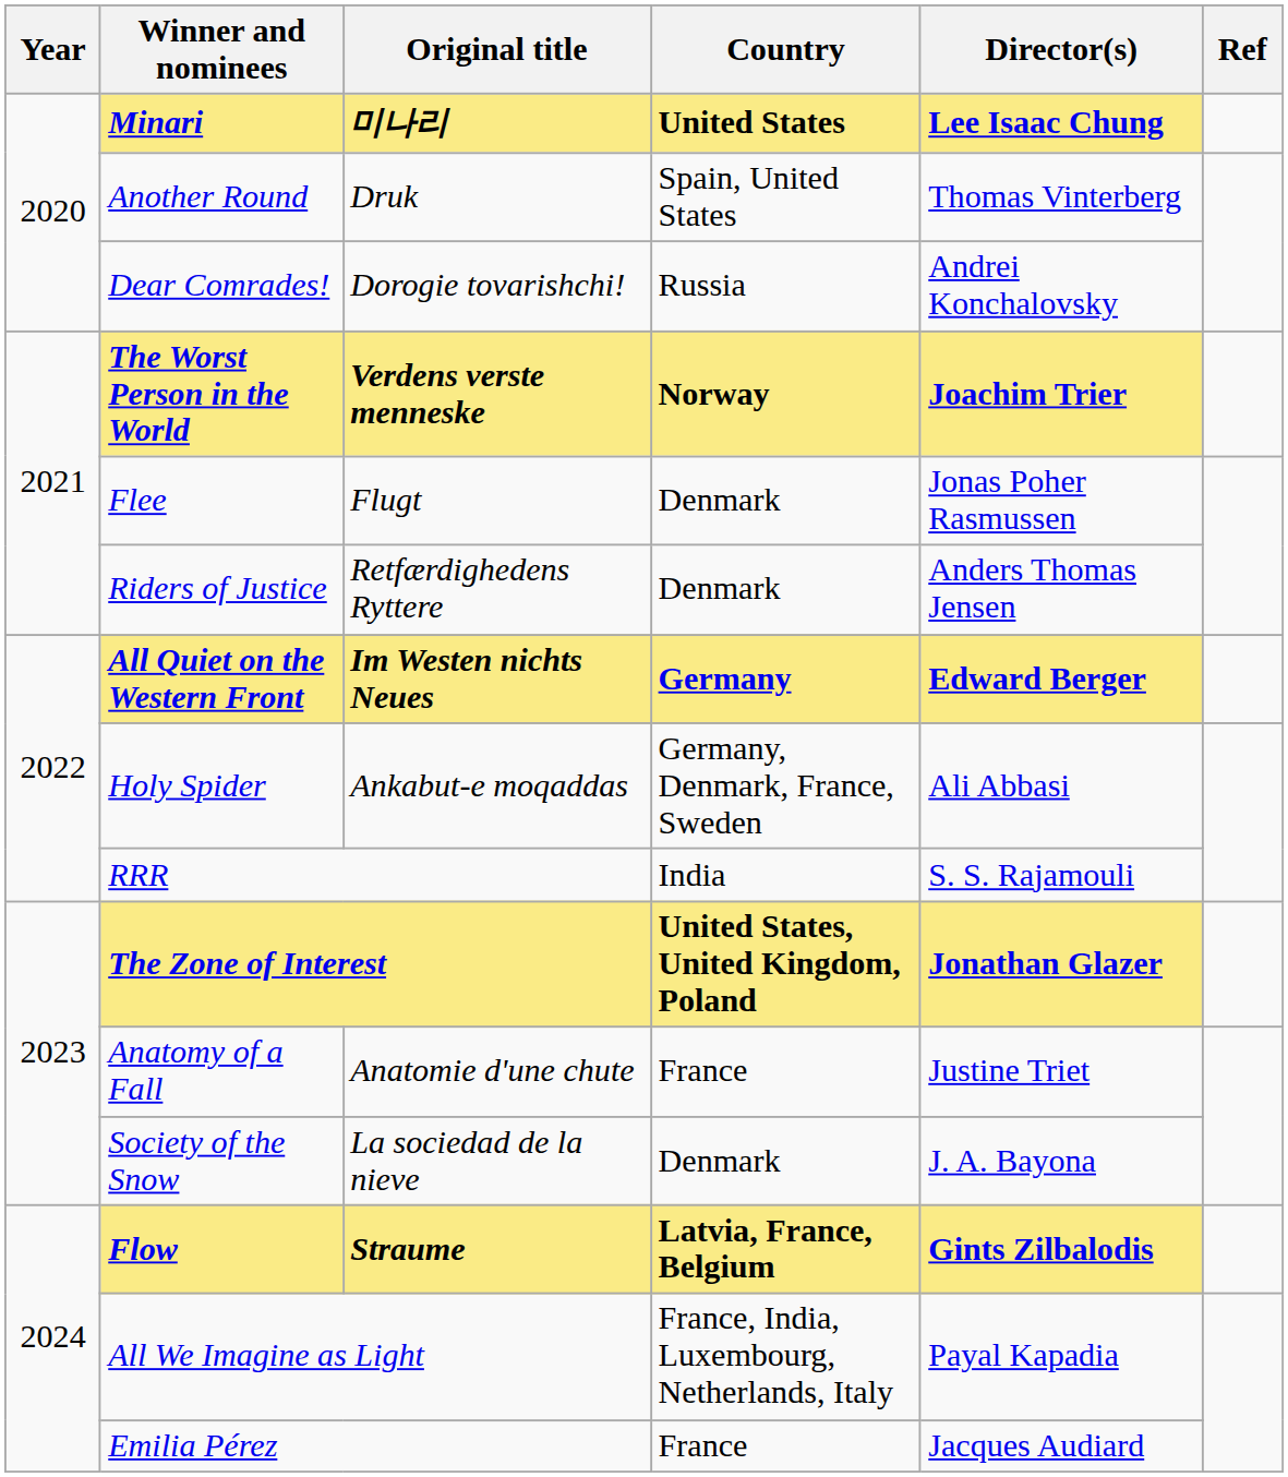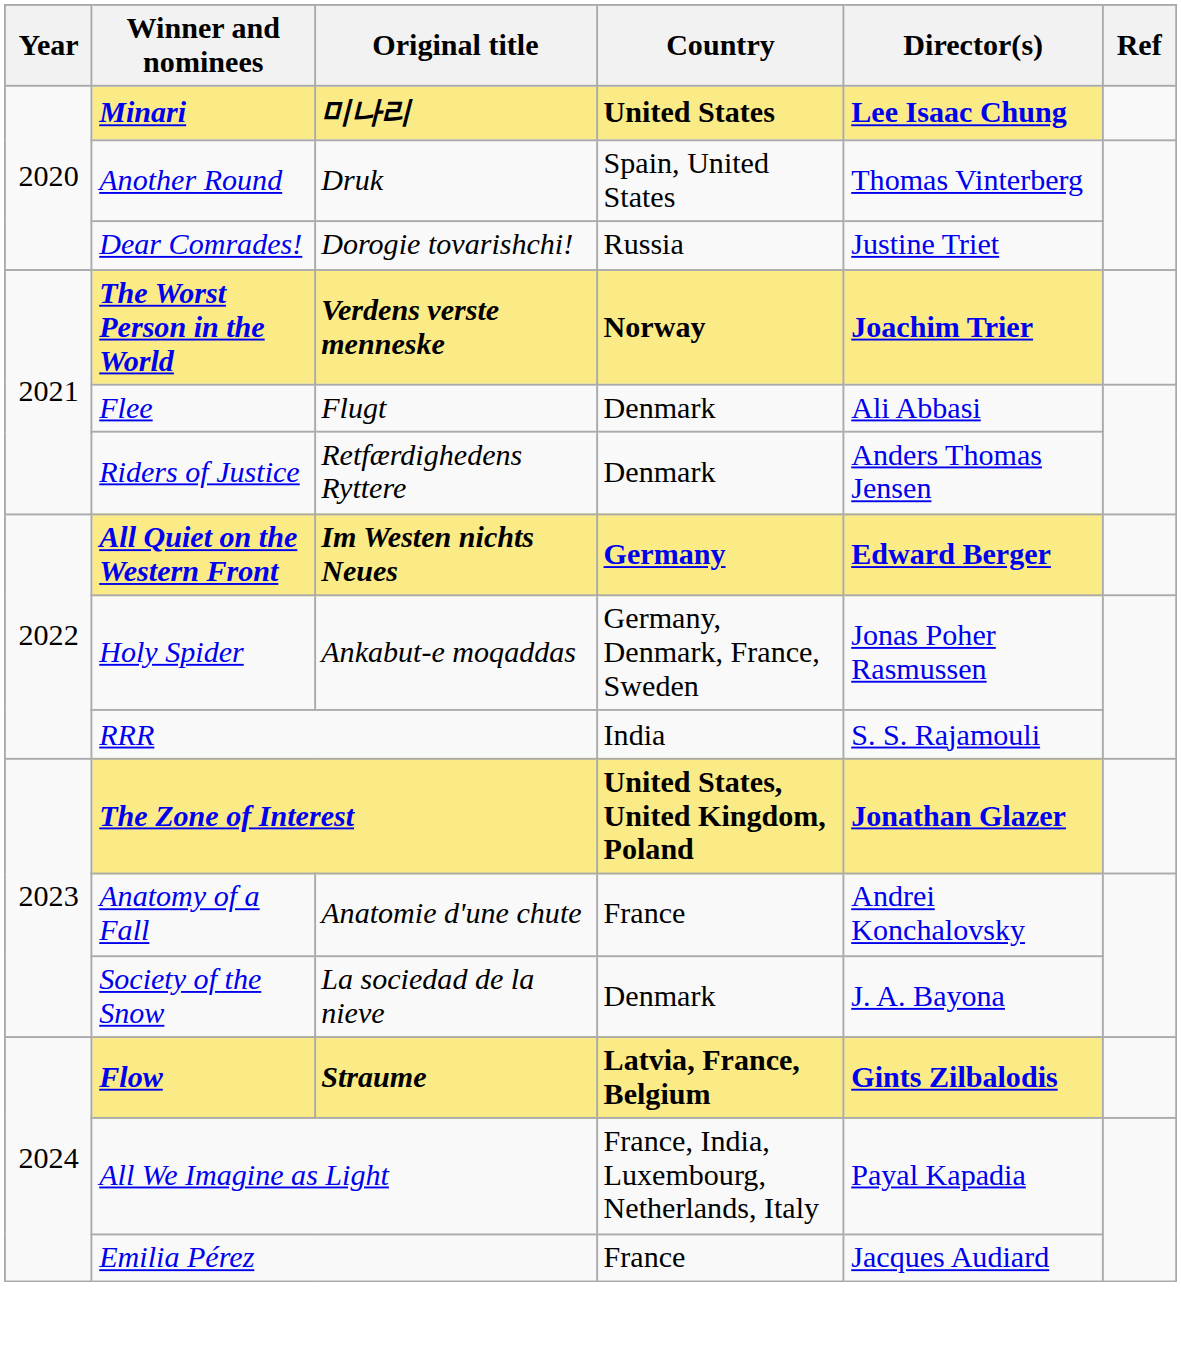Dear Comrades! | Director(s): Andrei Konchalovsky -> Justine Triet
Flee | Director(s): Jonas Poher Rasmussen -> Ali Abbasi
Holy Spider | Director(s): Ali Abbasi -> Jonas Poher Rasmussen
Anatomy of a Fall | Director(s): Justine Triet -> Andrei Konchalovsky
